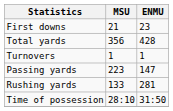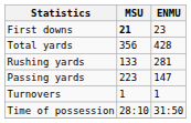First downs | MSU: normal -> bold
rows swapped: Rushing yards <-> Turnovers
